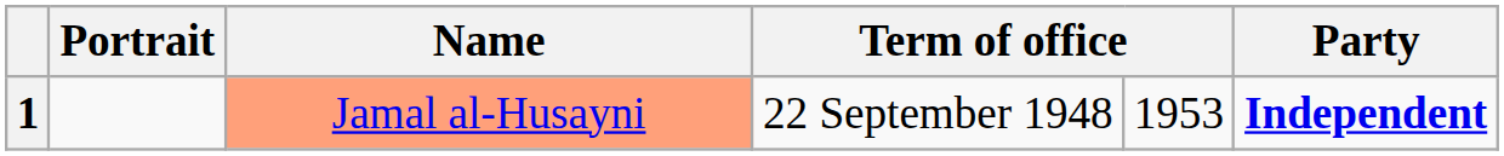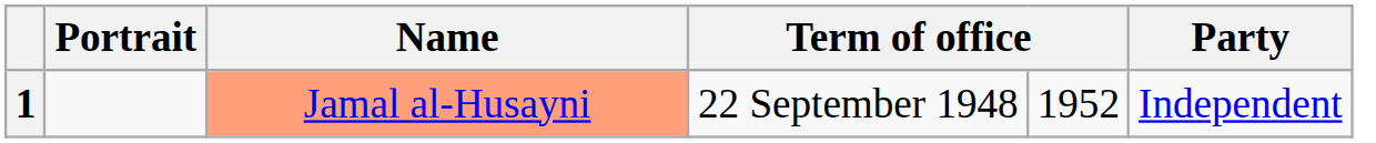1 | column 5: 1953 -> 1952
1 | Party: bold -> normal
